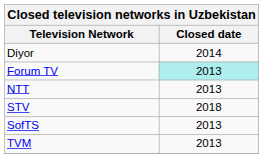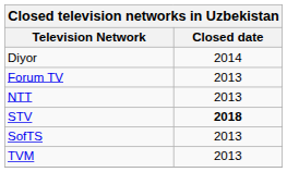Forum TV | Closed date: paleturquoise background -> no background
STV | Closed date: normal -> bold
